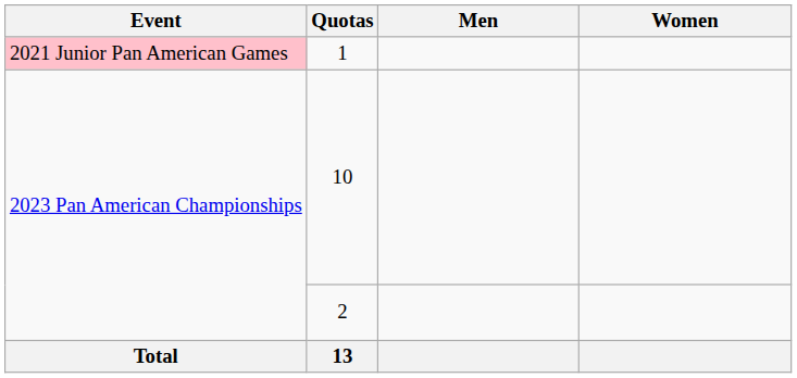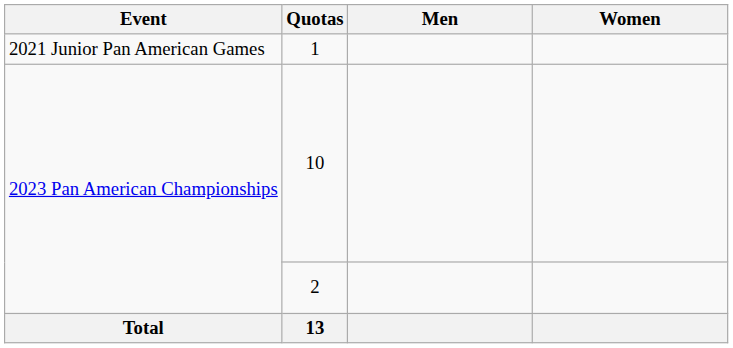1 | Event: pink background -> no background
